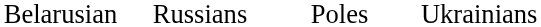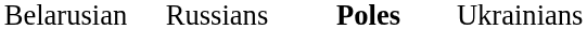Belarusian | column 3: normal -> bold
